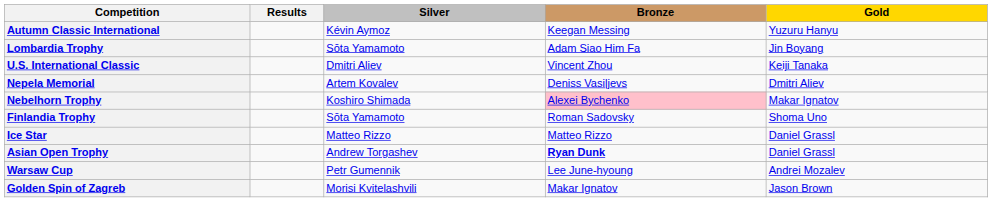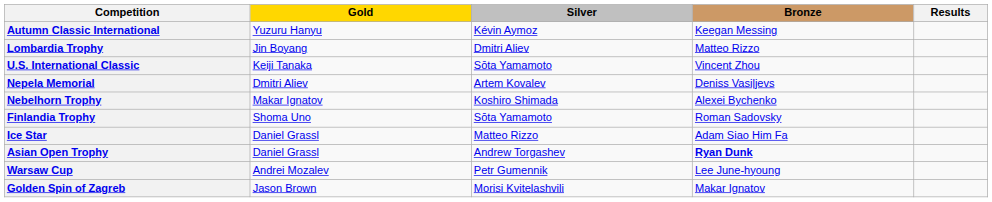columns swapped: Gold <-> Results
Lombardia Trophy | Silver: Sōta Yamamoto -> Dmitri Aliev
Lombardia Trophy | Bronze: Adam Siao Him Fa -> Matteo Rizzo
U.S. International Classic | Silver: Dmitri Aliev -> Sōta Yamamoto
Nebelhorn Trophy | Bronze: pink background -> no background
Ice Star | Bronze: Matteo Rizzo -> Adam Siao Him Fa
